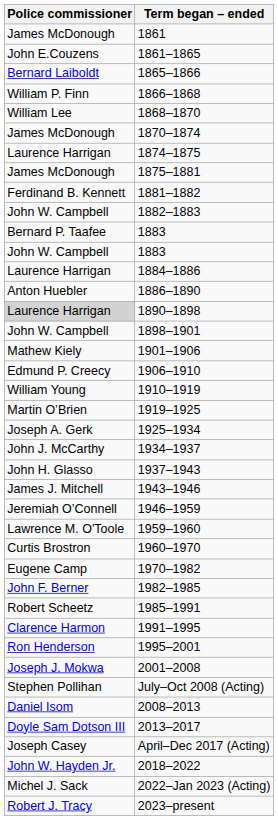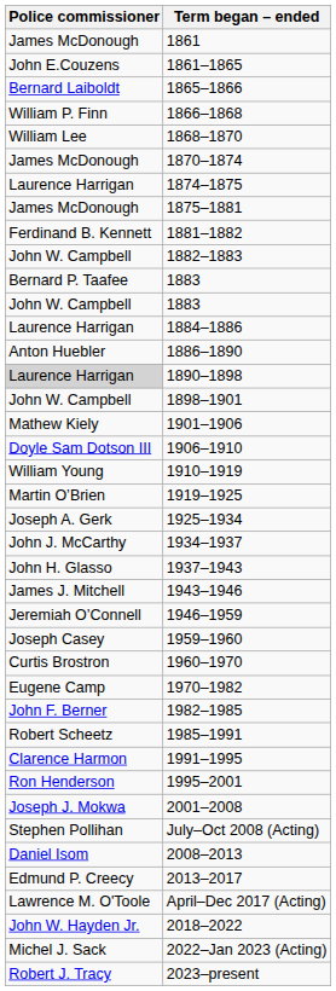row 19 | Police commissioner: Edmund P. Creecy -> Doyle Sam Dotson III
row 27 | Police commissioner: Lawrence M. O'Toole -> Joseph Casey
row 37 | Police commissioner: Doyle Sam Dotson III -> Edmund P. Creecy
row 38 | Police commissioner: Joseph Casey -> Lawrence M. O'Toole
